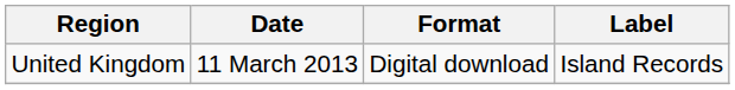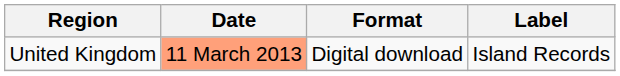United Kingdom | Date: no background -> lightsalmon background
